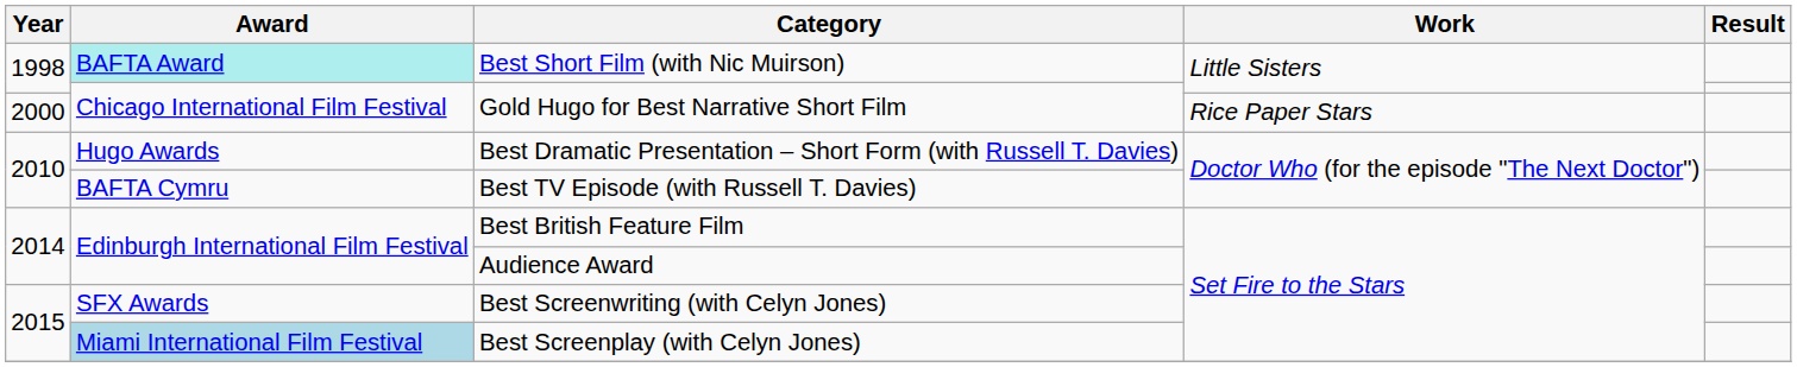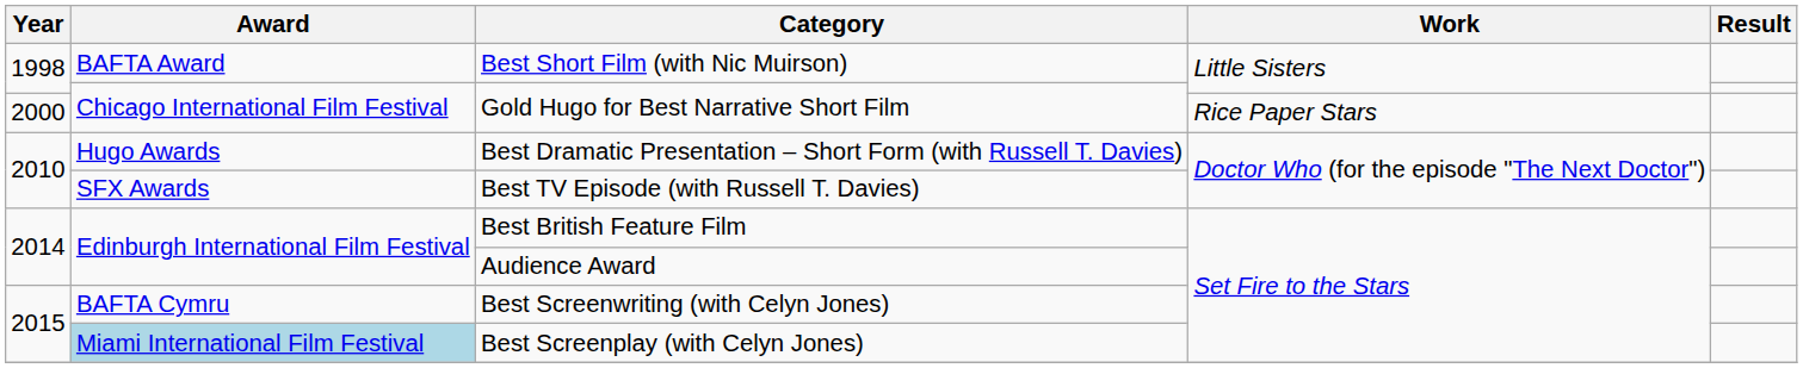Best Short Film (with Nic Muirson) | Award: paleturquoise background -> no background
Best TV Episode (with Russell T. Davies) | Award: BAFTA Cymru -> SFX Awards
Best Screenwriting (with Celyn Jones) | Award: SFX Awards -> BAFTA Cymru
